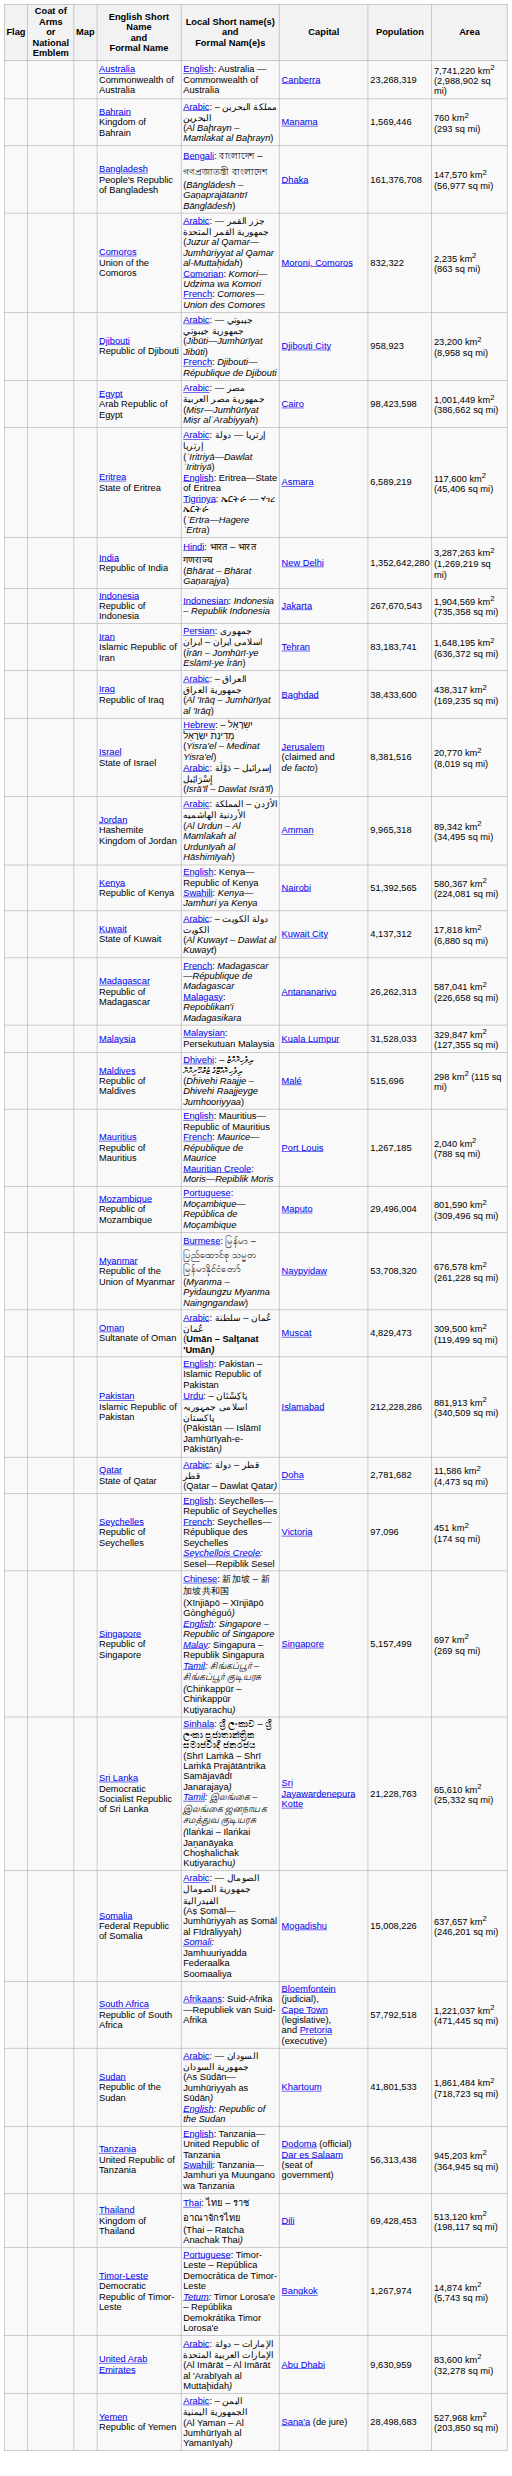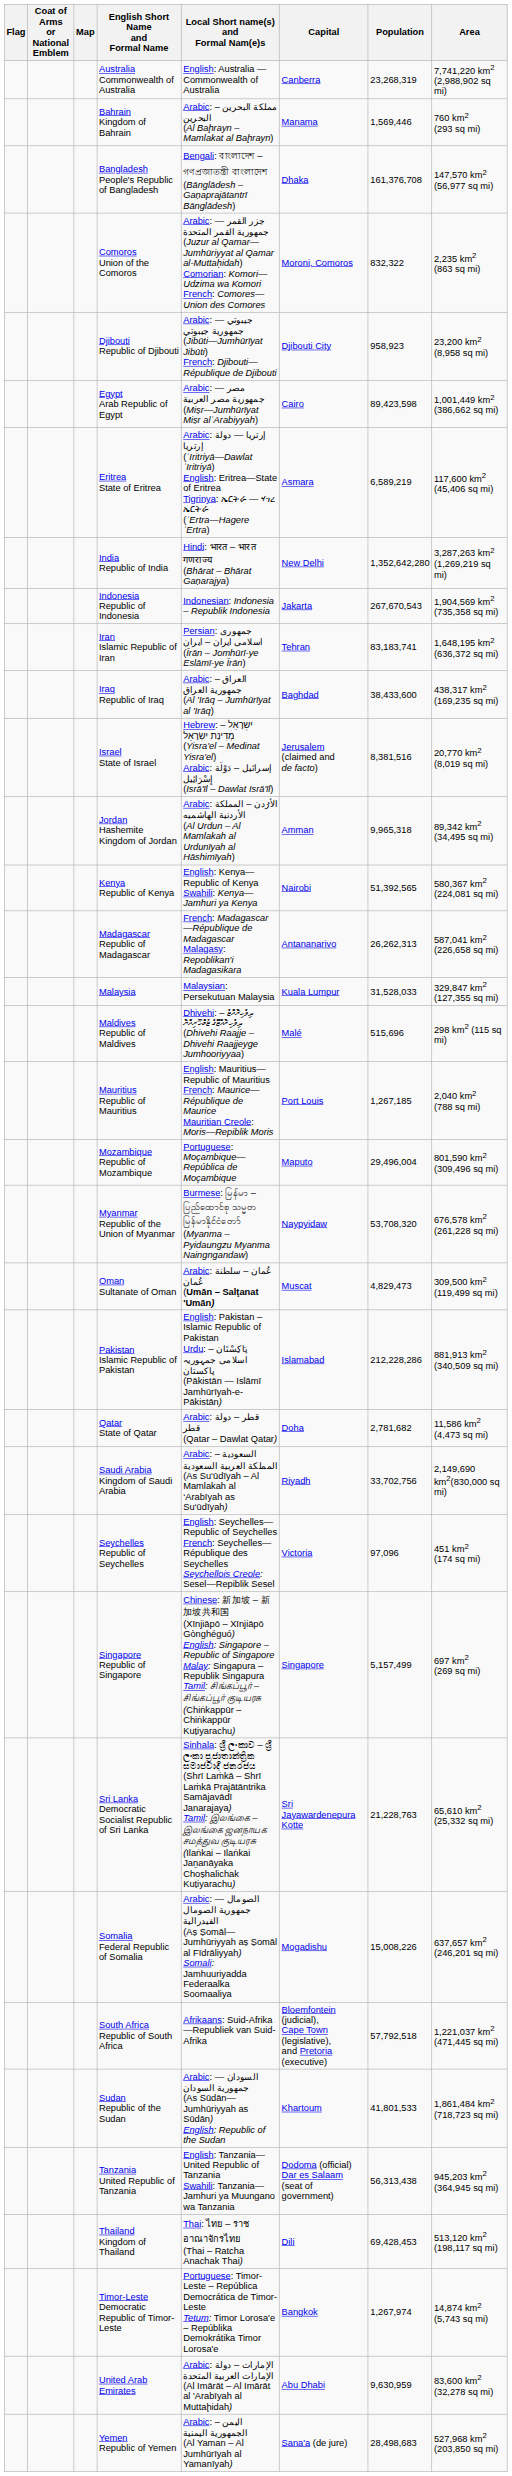Egypt Arab Republic of Egypt | Population: 98,423,598 -> 89,423,598
- row: Kuwait State of Kuwait | Arabic: دولة الكويت – اﻟﻜﻮﻳت (Al Kuwayt – Dawlat al Kuwayt) | Kuwait City | 4,137,312 | 17,818 km2 (6,880 sq mi)
+ row: Saudi Arabia Kingdom of Saudi Arabia | Arabic: السعودية – المملكة العربية السعودية (As Su‘ūdīyah – Al Mamlakah al ‘Arabīyah as Su‘ūdīyah) | Riyadh | 33,702,756 | 2,149,690 km2(830,000 sq mi)
